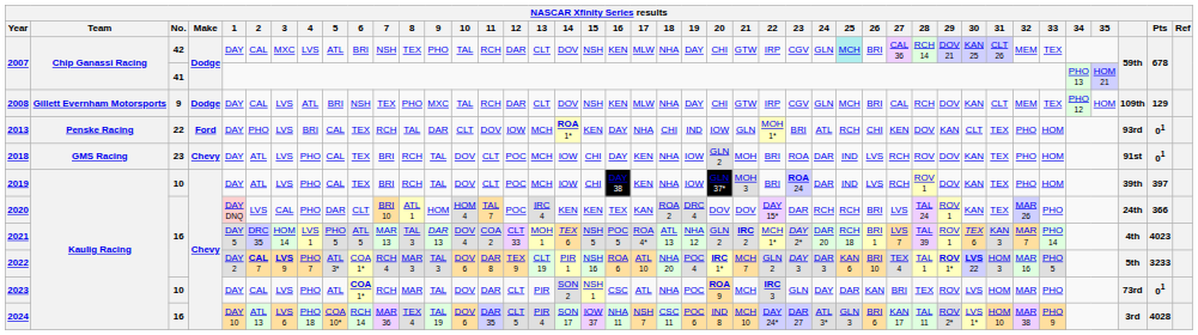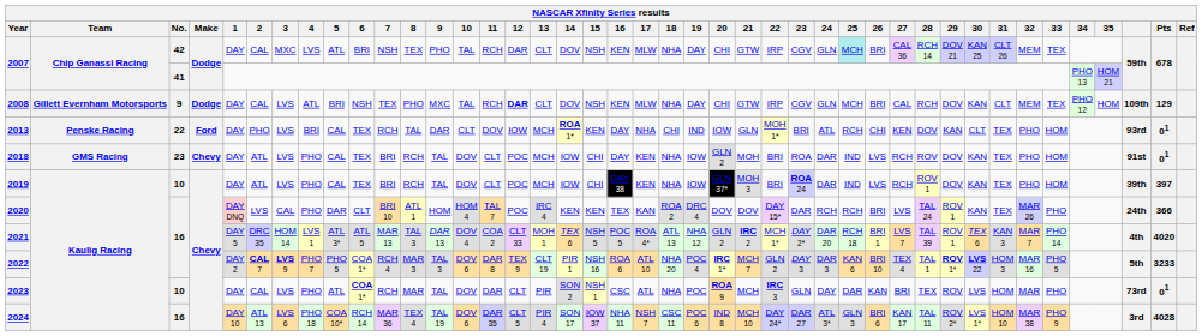2008 | 12: normal -> bold
2021 | 5: PHO 5 -> ATL 3*
2021 | Pts: 4023 -> 4020
2022 | 5: ATL 3* -> PHO 5
